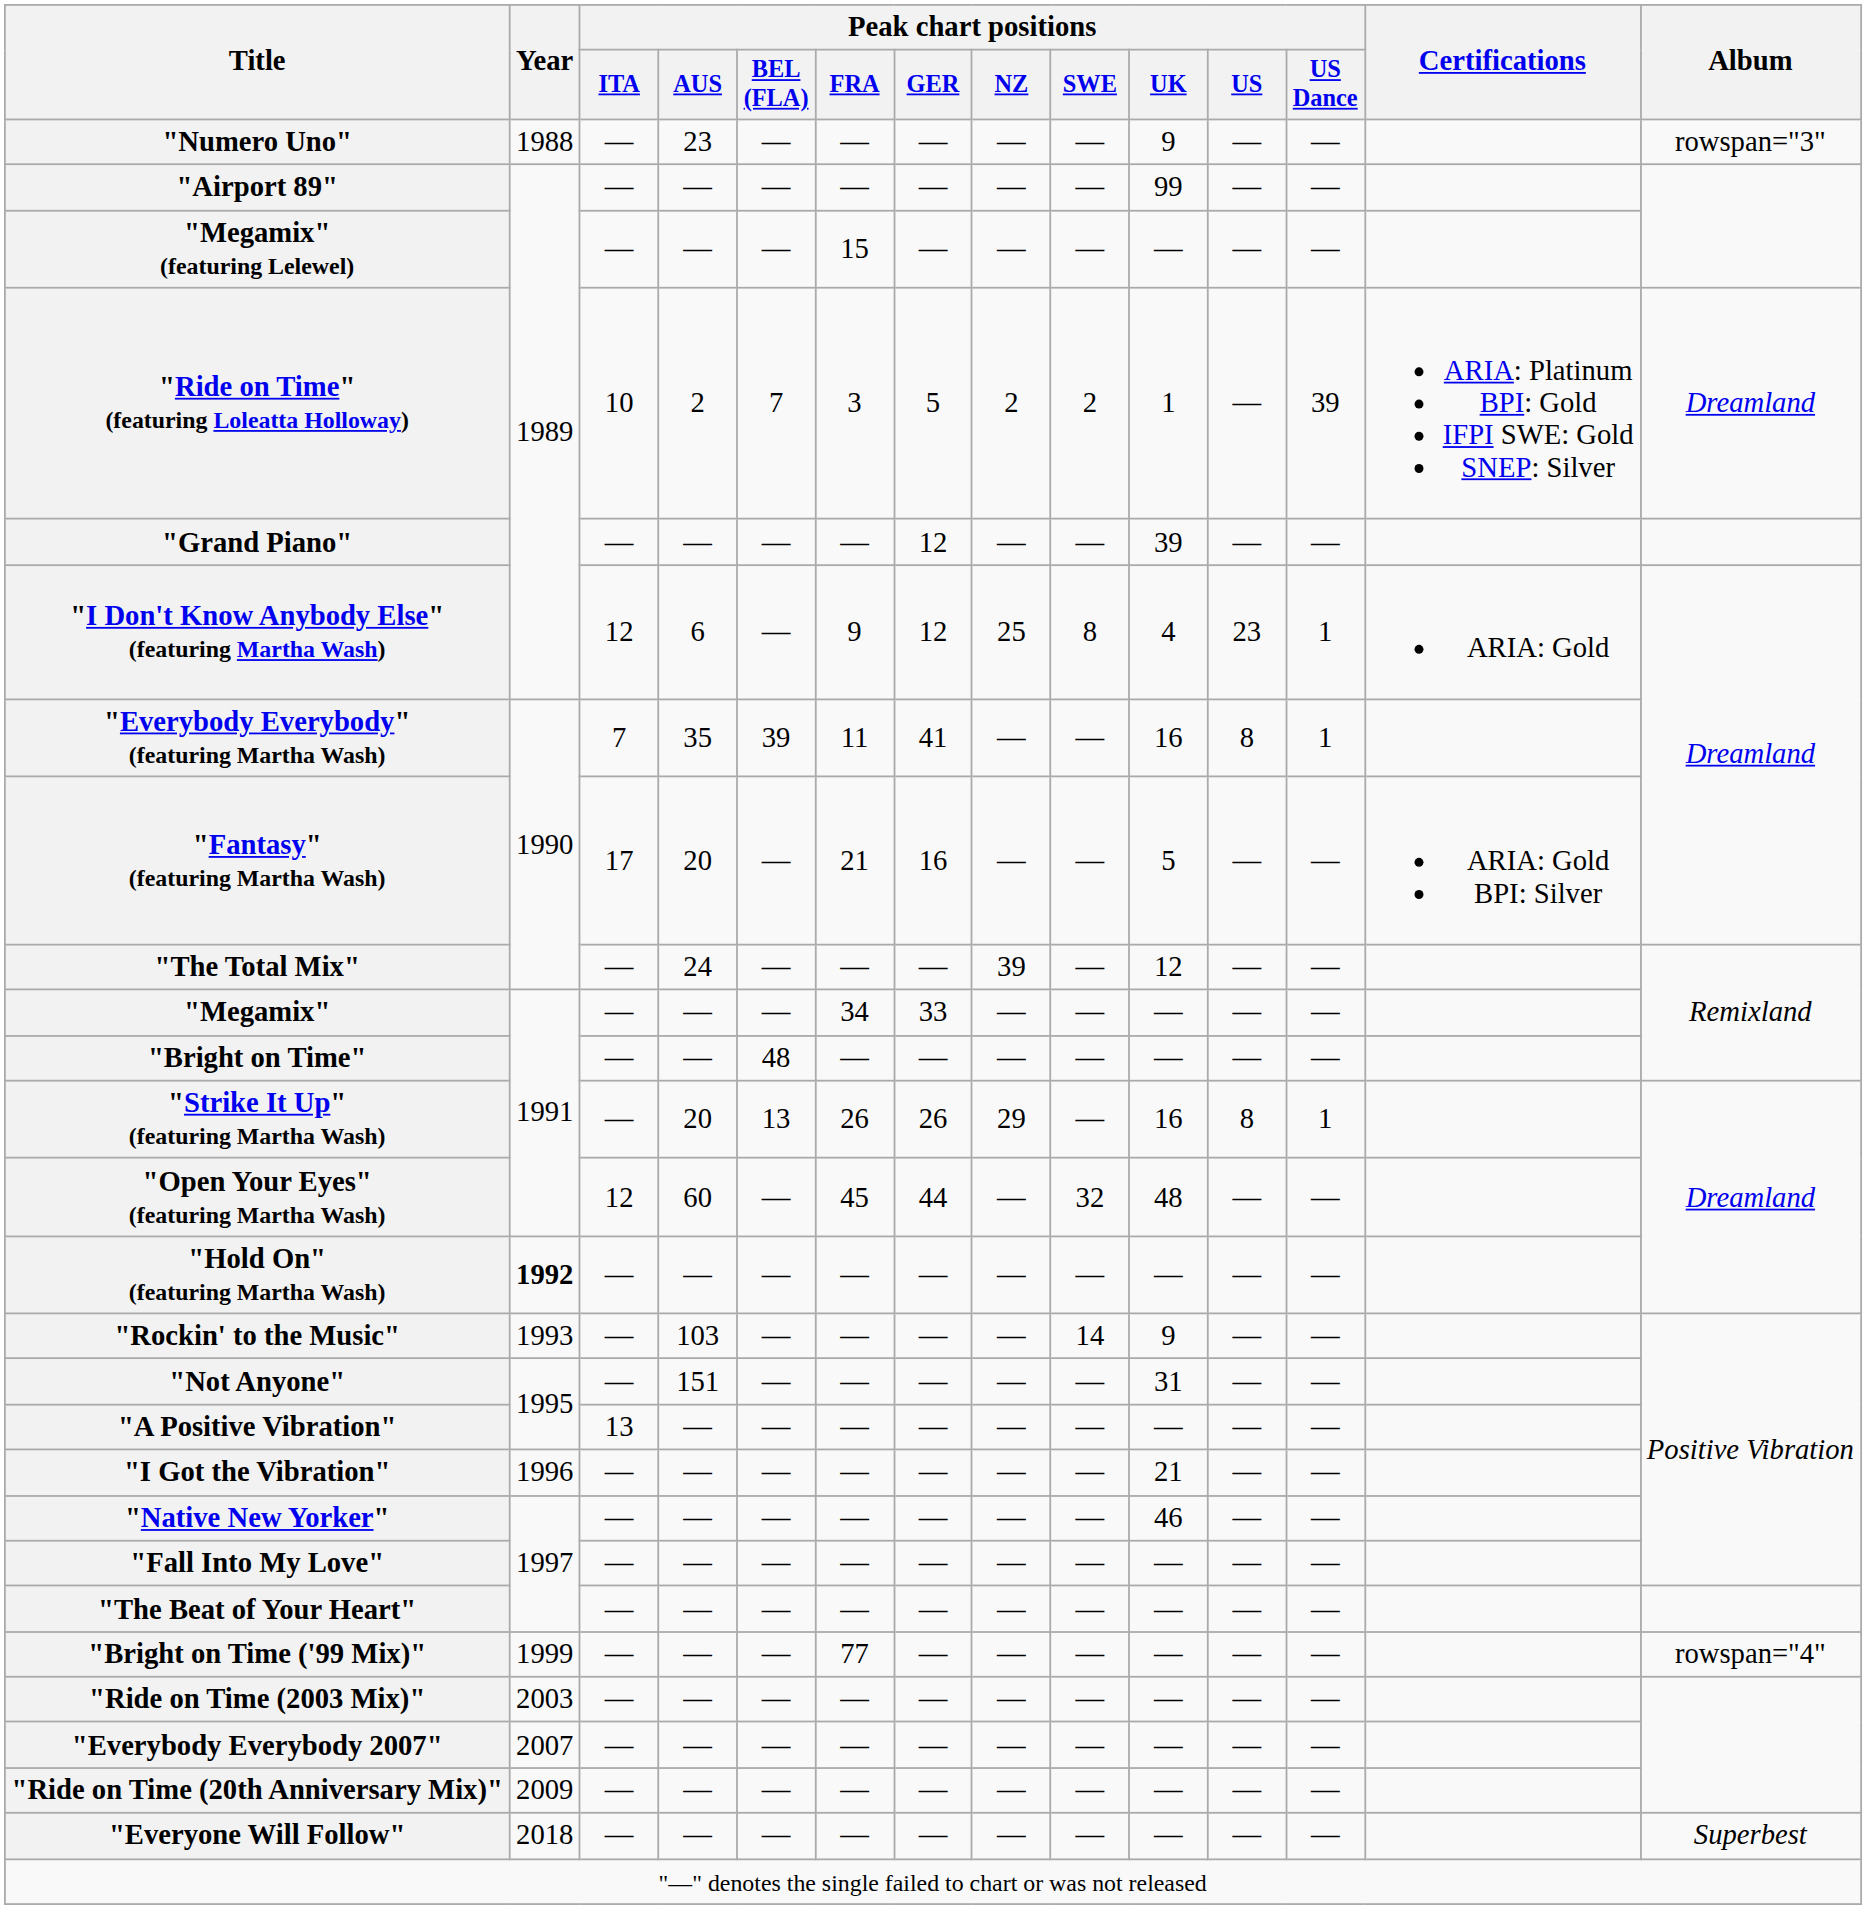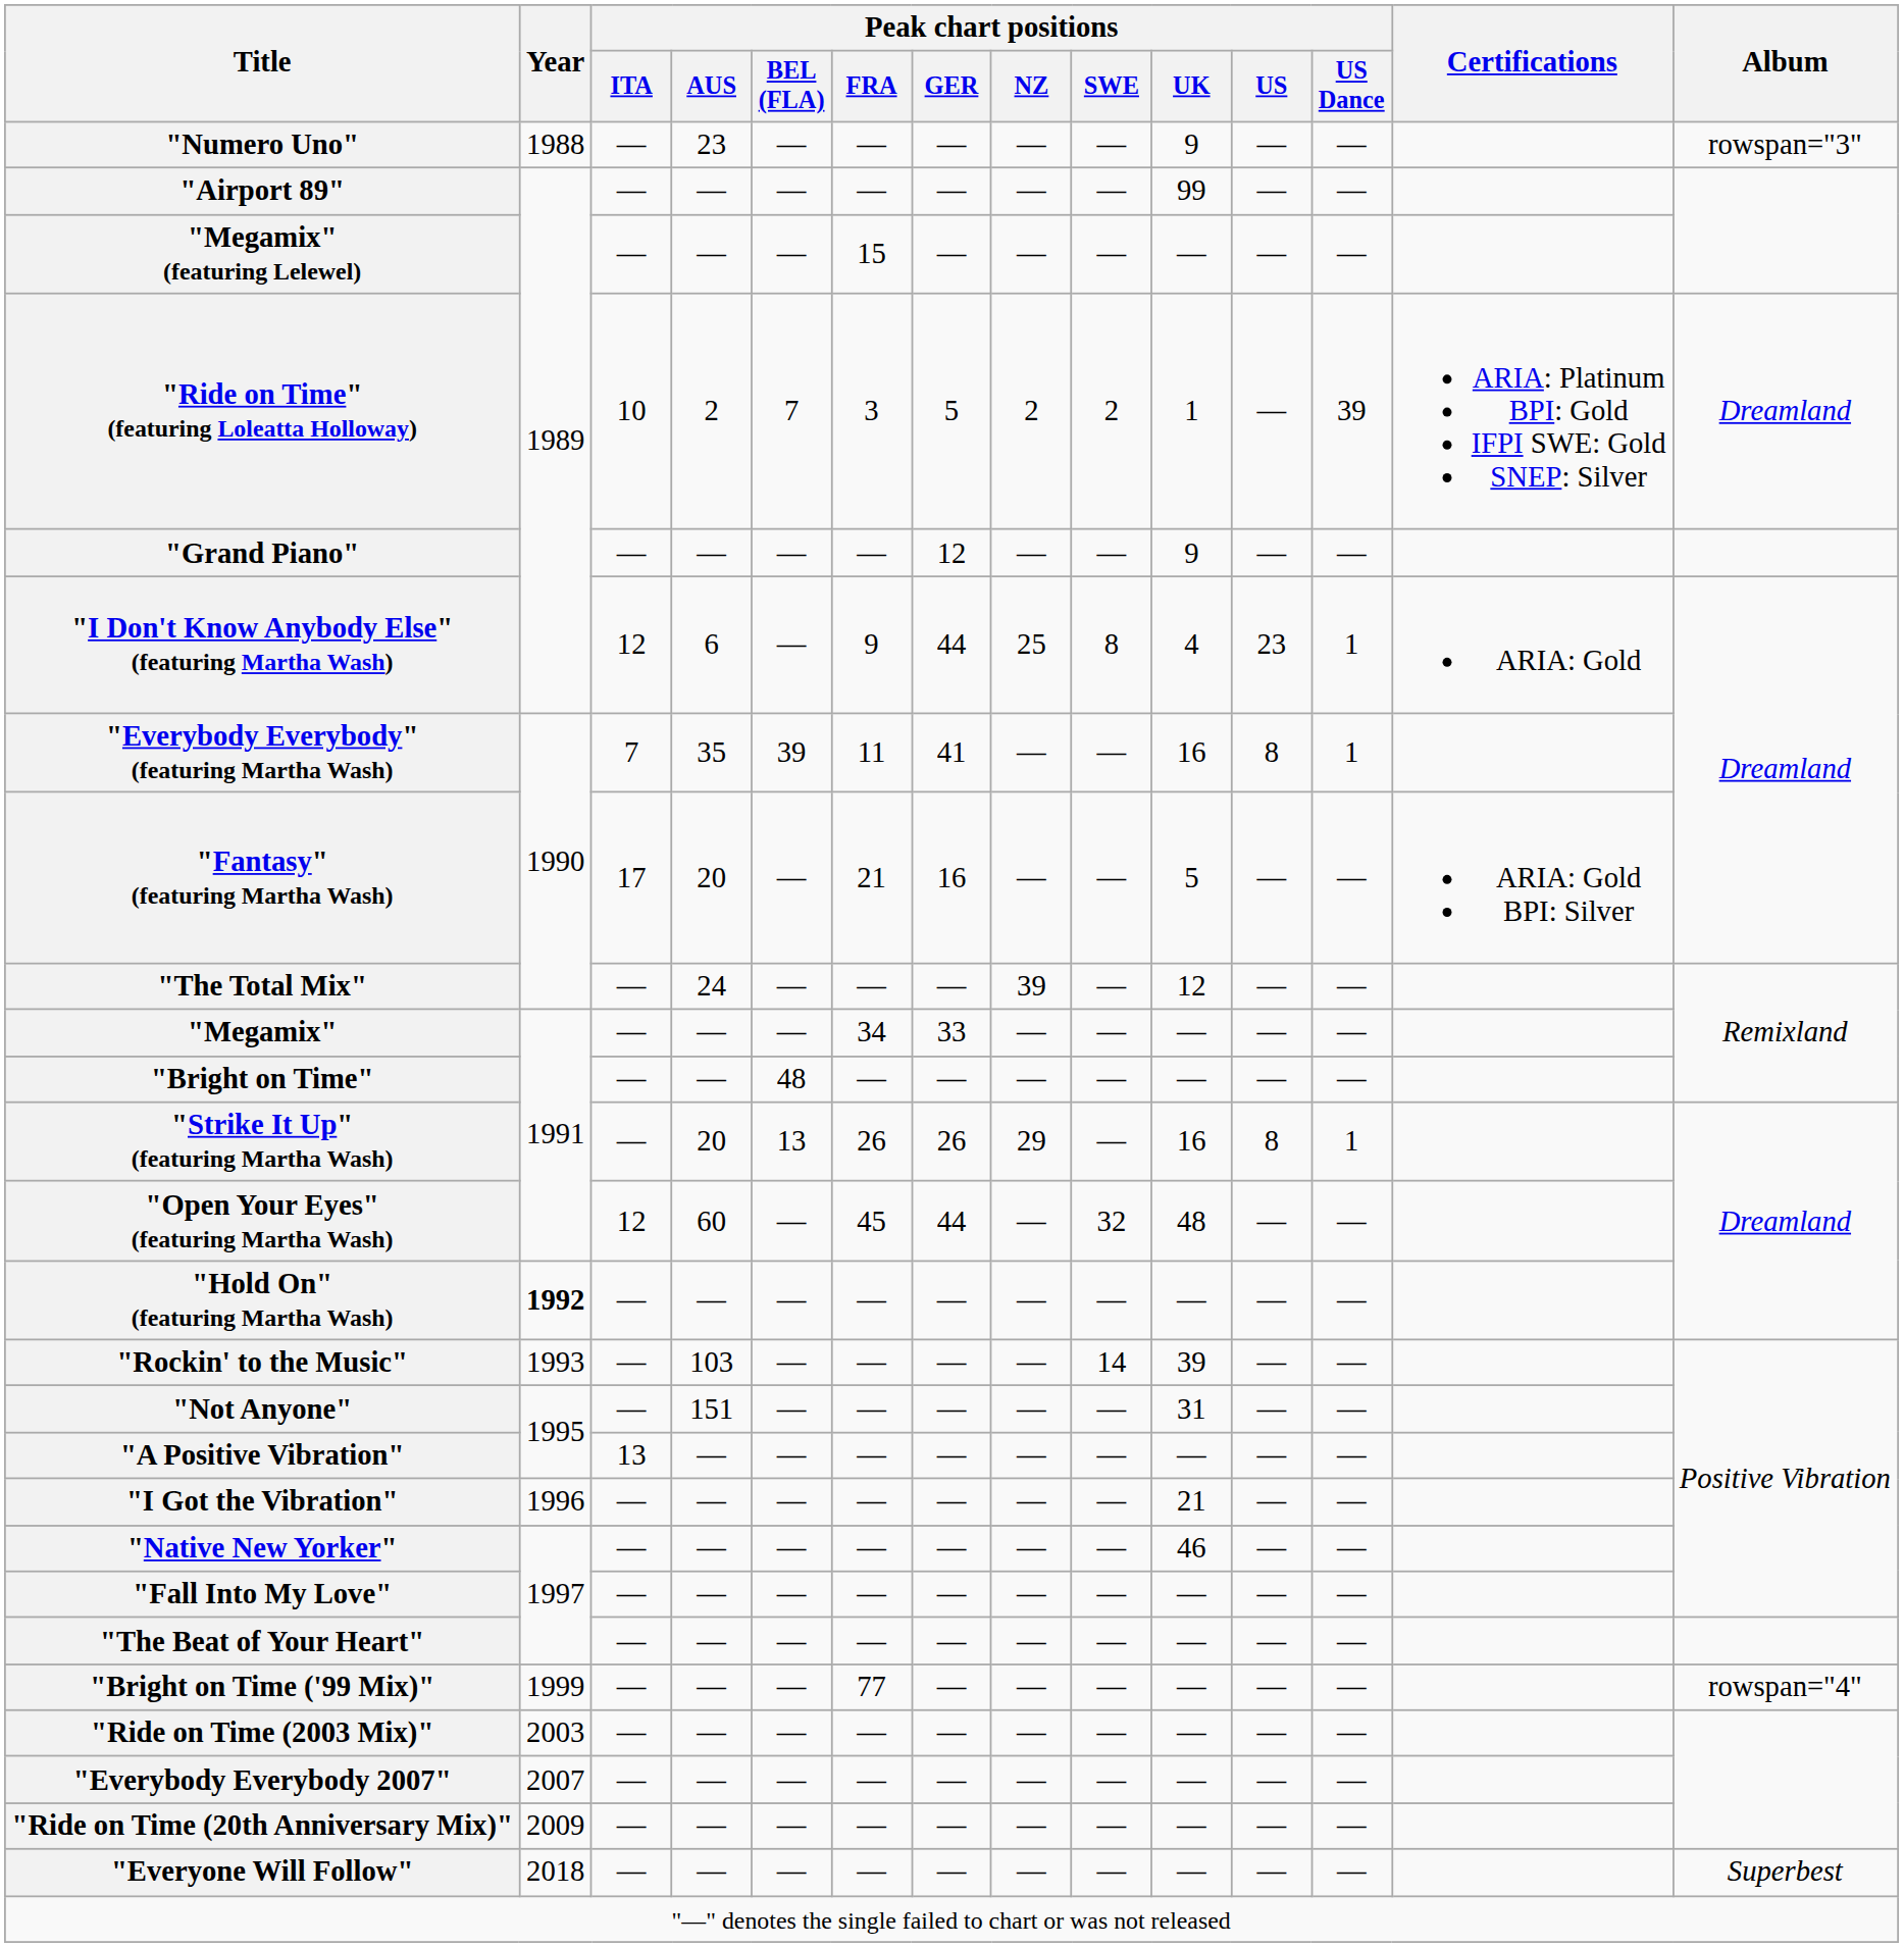"Grand Piano" | Peak chart positions / UK: 39 -> 9
"I Don't Know Anybody Else" (featuring Martha Wash) | Peak chart positions / GER: 12 -> 44
"Rockin' to the Music" | Peak chart positions / UK: 9 -> 39
